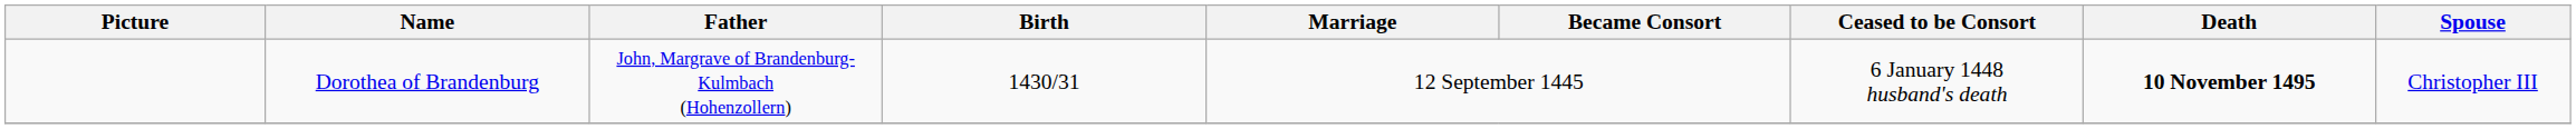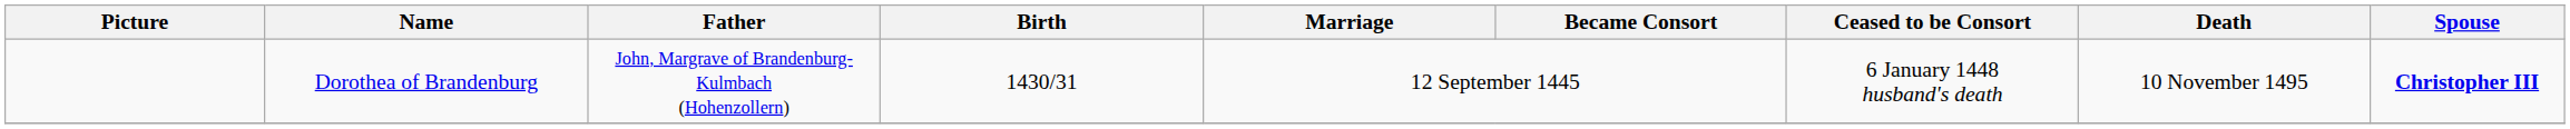Dorothea of Brandenburg | Death: bold -> normal
Dorothea of Brandenburg | Spouse: normal -> bold
